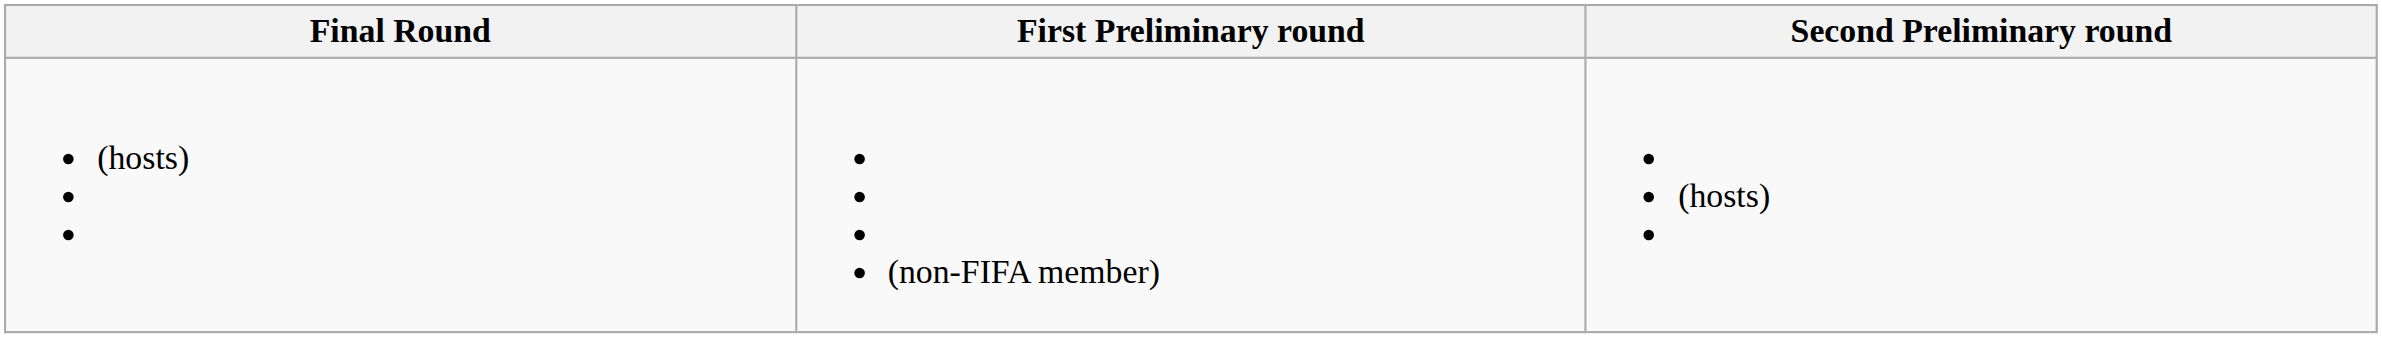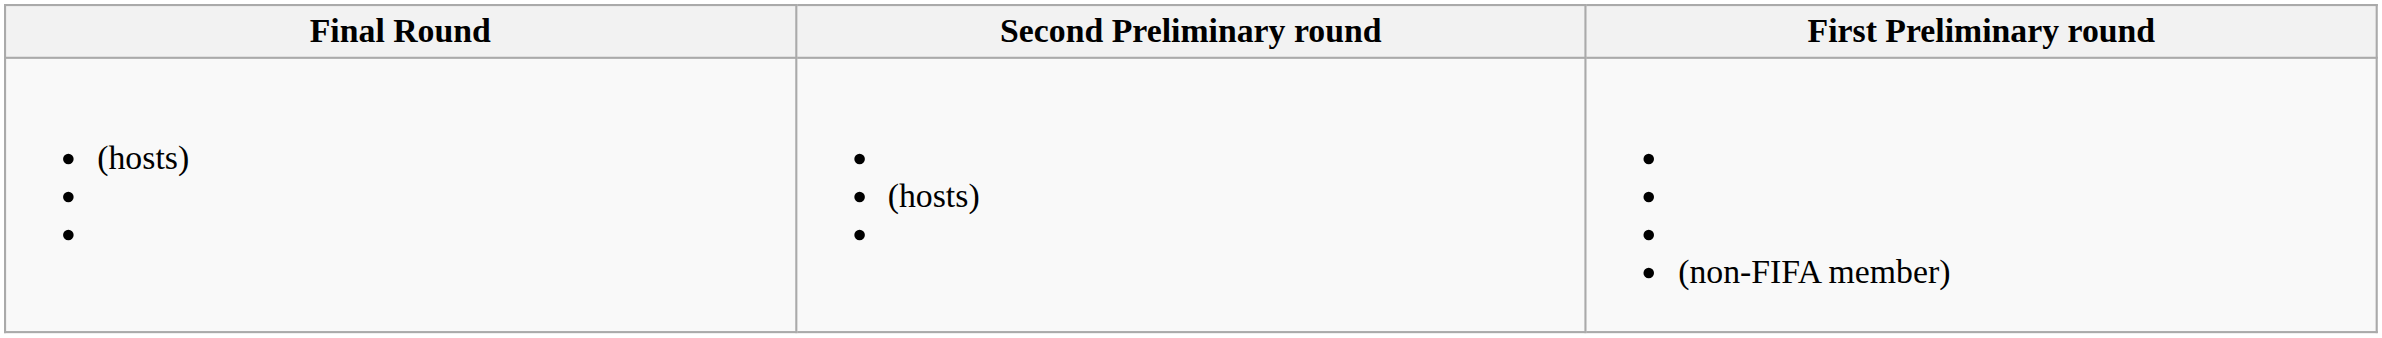columns swapped: Second Preliminary round <-> First Preliminary round
